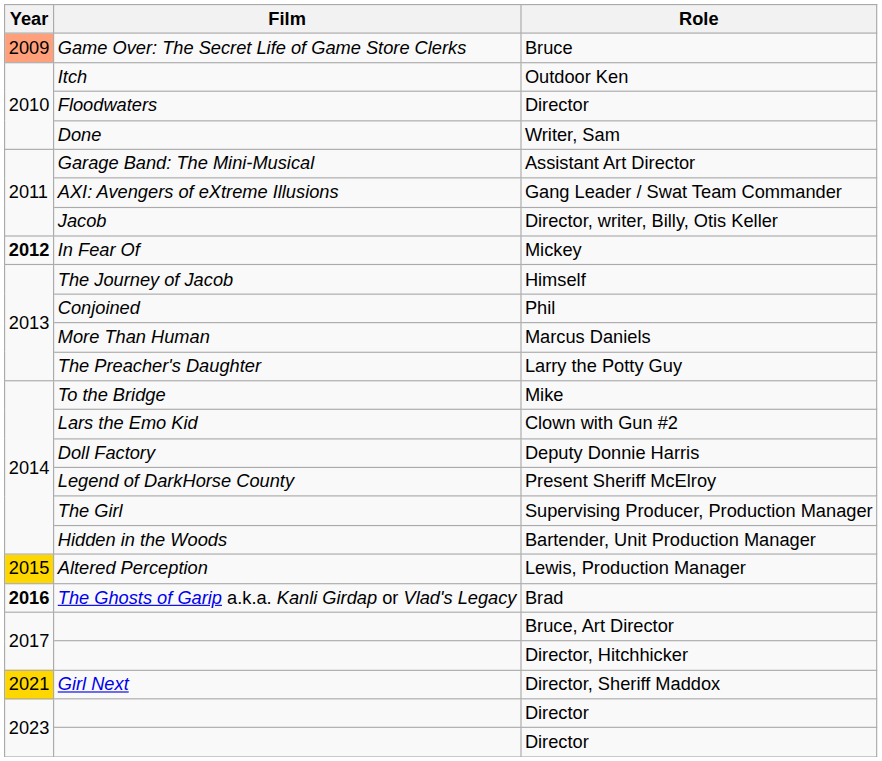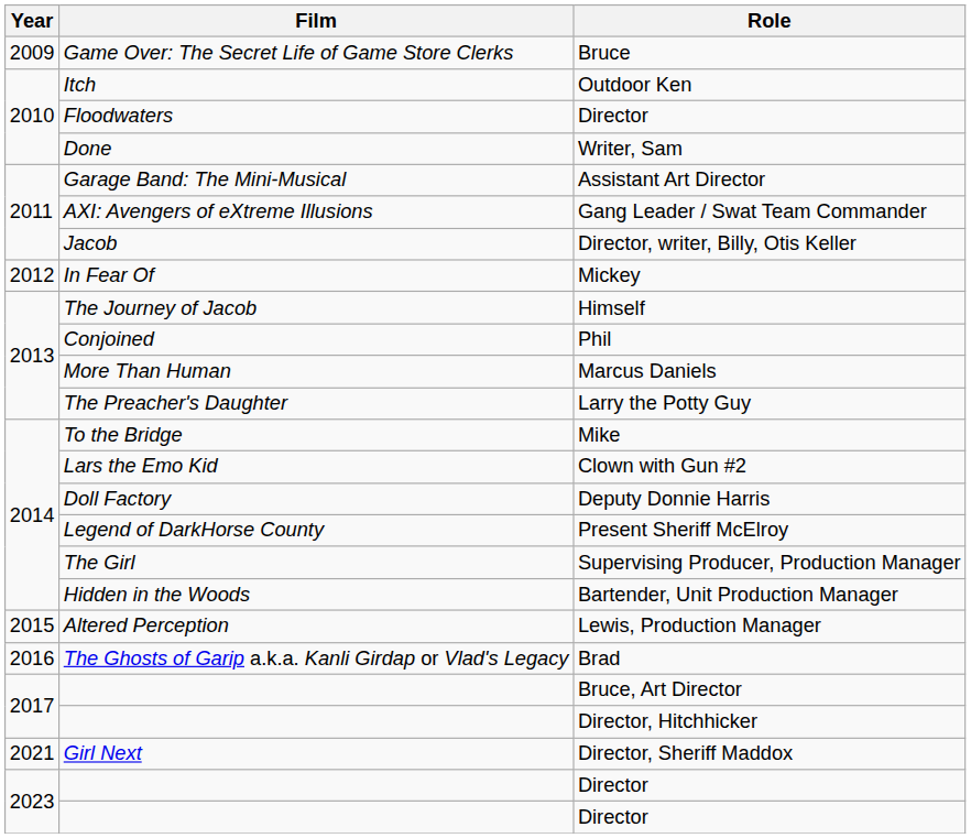Bruce | Year: lightsalmon background -> no background
Mickey | Year: bold -> normal
Lewis, Production Manager | Year: gold background -> no background
Brad | Year: bold -> normal
Director, Sheriff Maddox | Year: gold background -> no background
